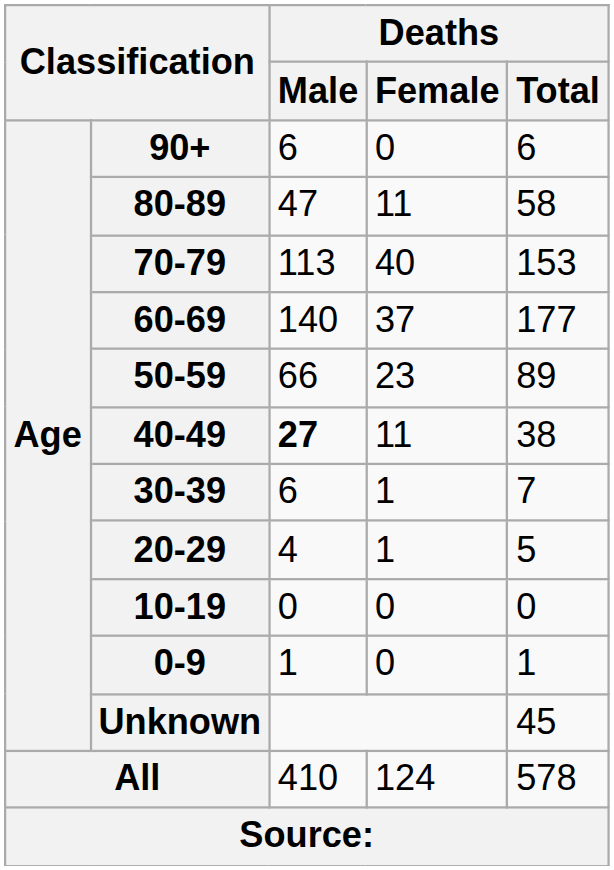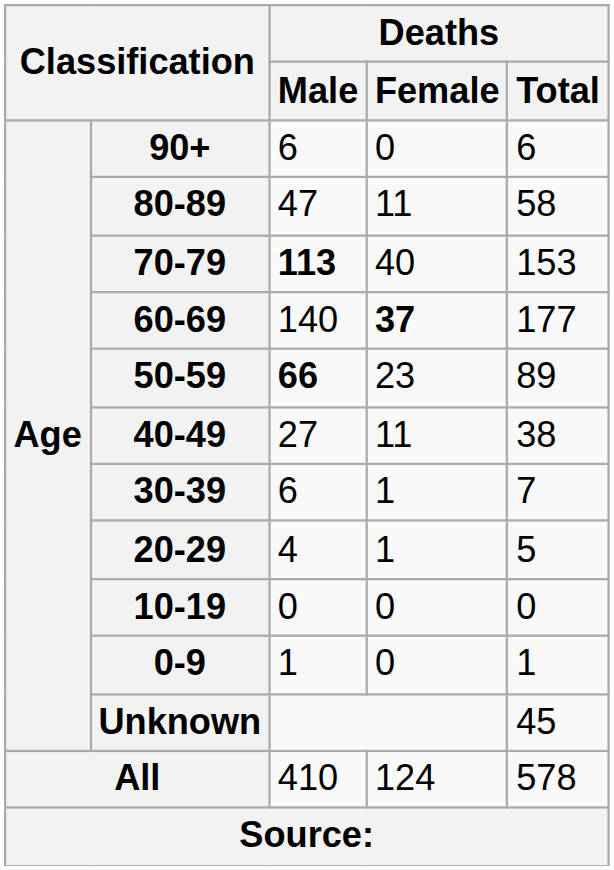70-79 | Deaths / Male: normal -> bold
60-69 | Deaths / Female: normal -> bold
50-59 | Deaths / Male: normal -> bold
40-49 | Deaths / Male: bold -> normal
